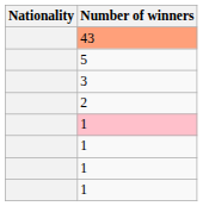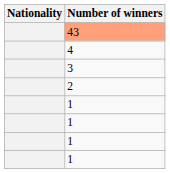row 3 | Number of winners: 5 -> 4
row 6 | Number of winners: pink background -> no background
